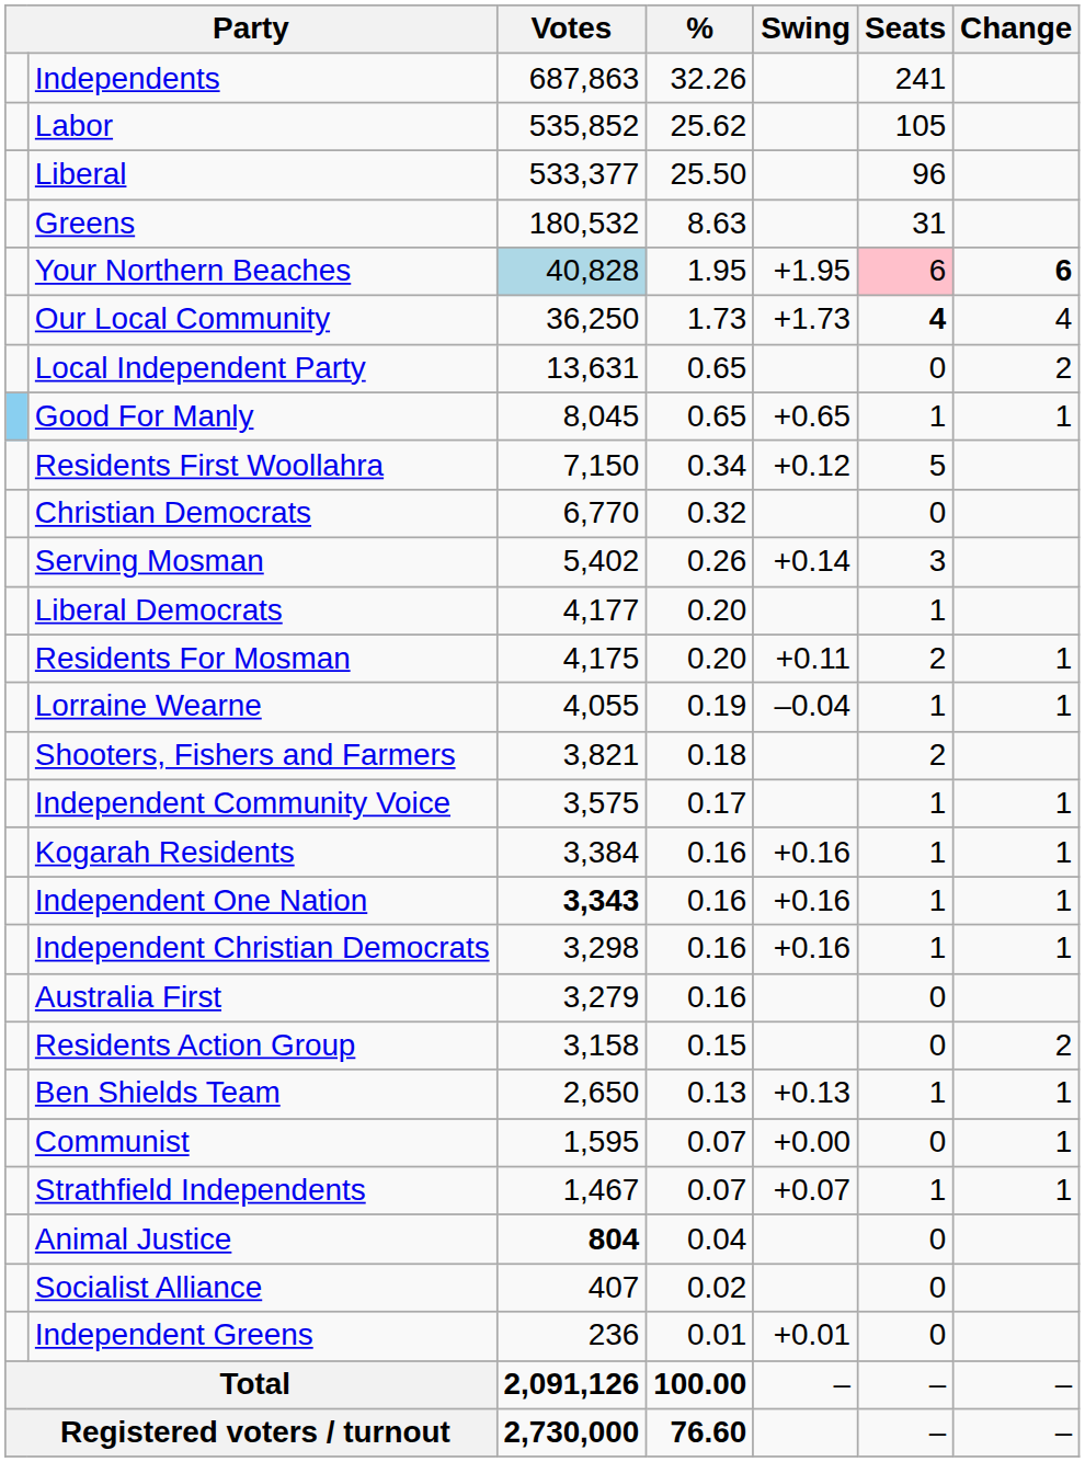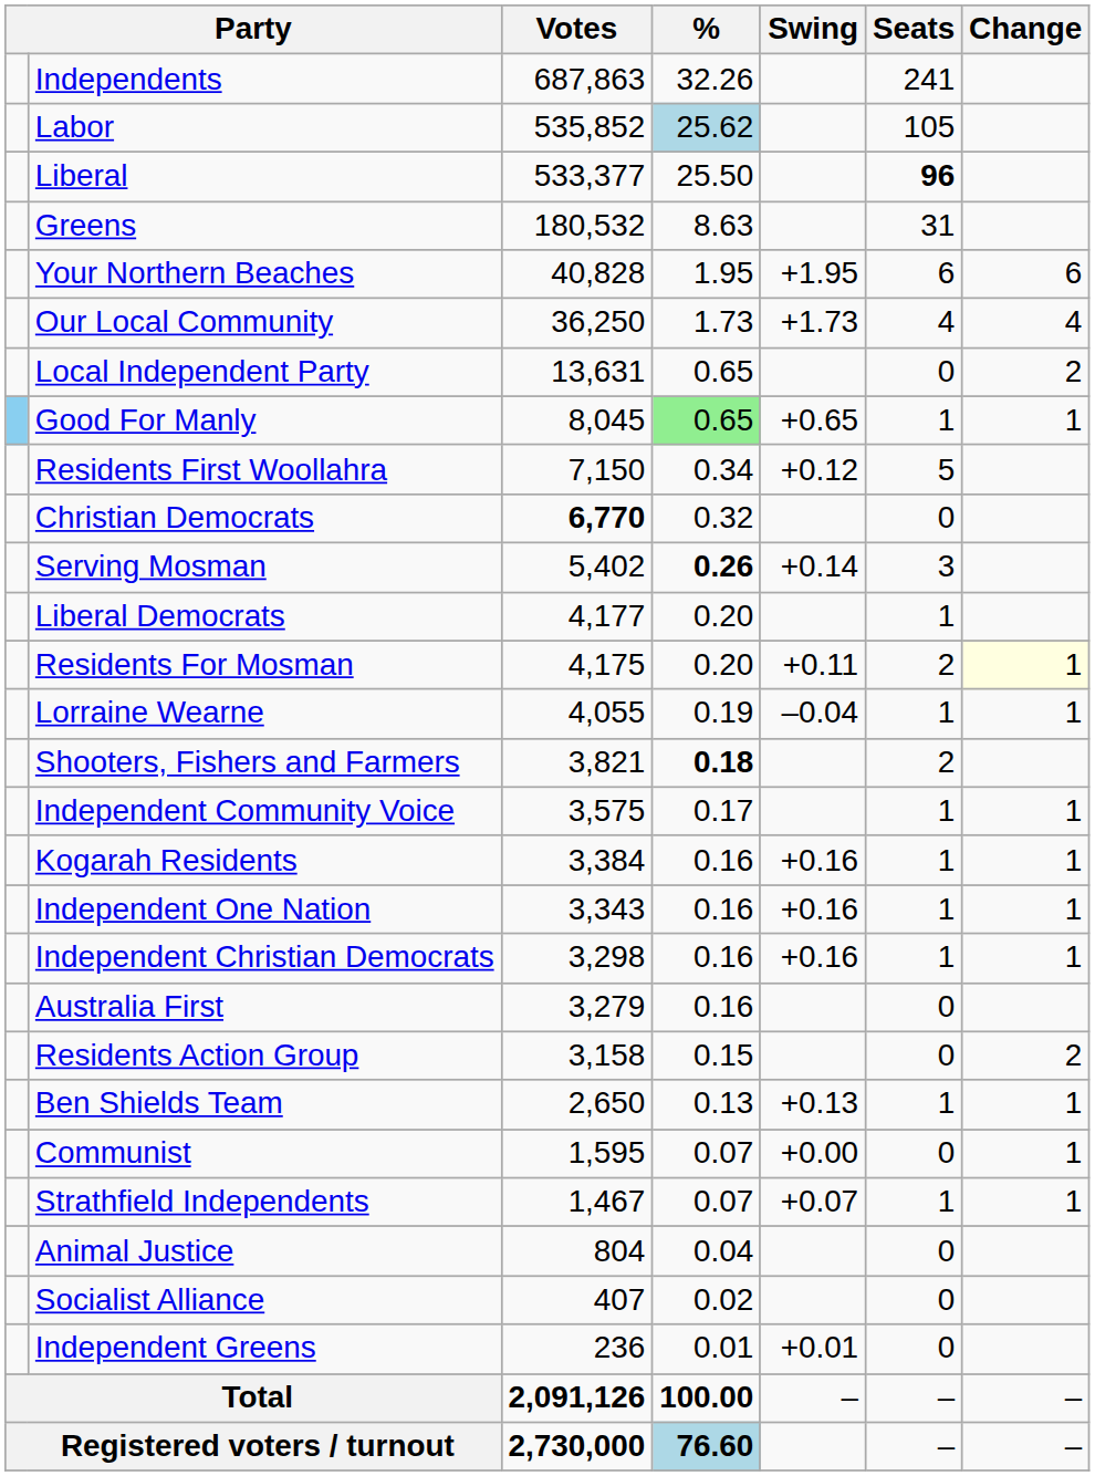Labor | %: no background -> lightblue background
Liberal | Seats: normal -> bold
Your Northern Beaches | Votes: lightblue background -> no background
Your Northern Beaches | Seats: pink background -> no background
Your Northern Beaches | Change: bold -> normal
Our Local Community | Seats: bold -> normal
Good For Manly | %: no background -> lightgreen background
Christian Democrats | Votes: normal -> bold
Serving Mosman | %: normal -> bold
Residents For Mosman | Change: no background -> lightyellow background
Shooters, Fishers and Farmers | %: normal -> bold
Independent One Nation | Votes: bold -> normal
Animal Justice | Votes: bold -> normal
Registered voters / turnout | %: no background -> lightblue background
